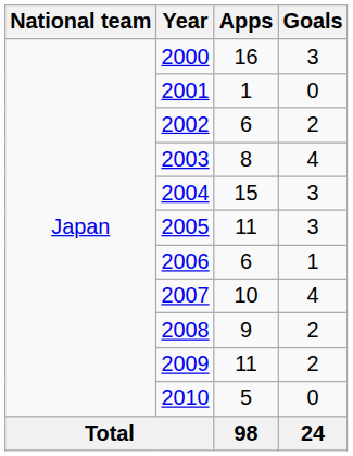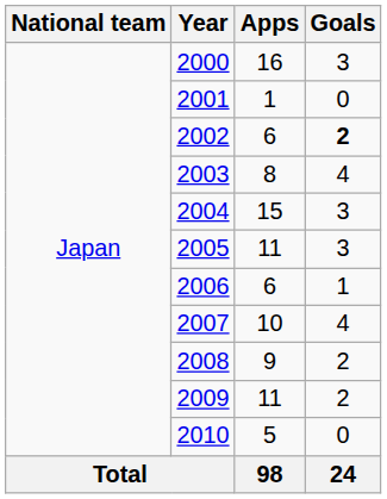2002 | Goals: normal -> bold
